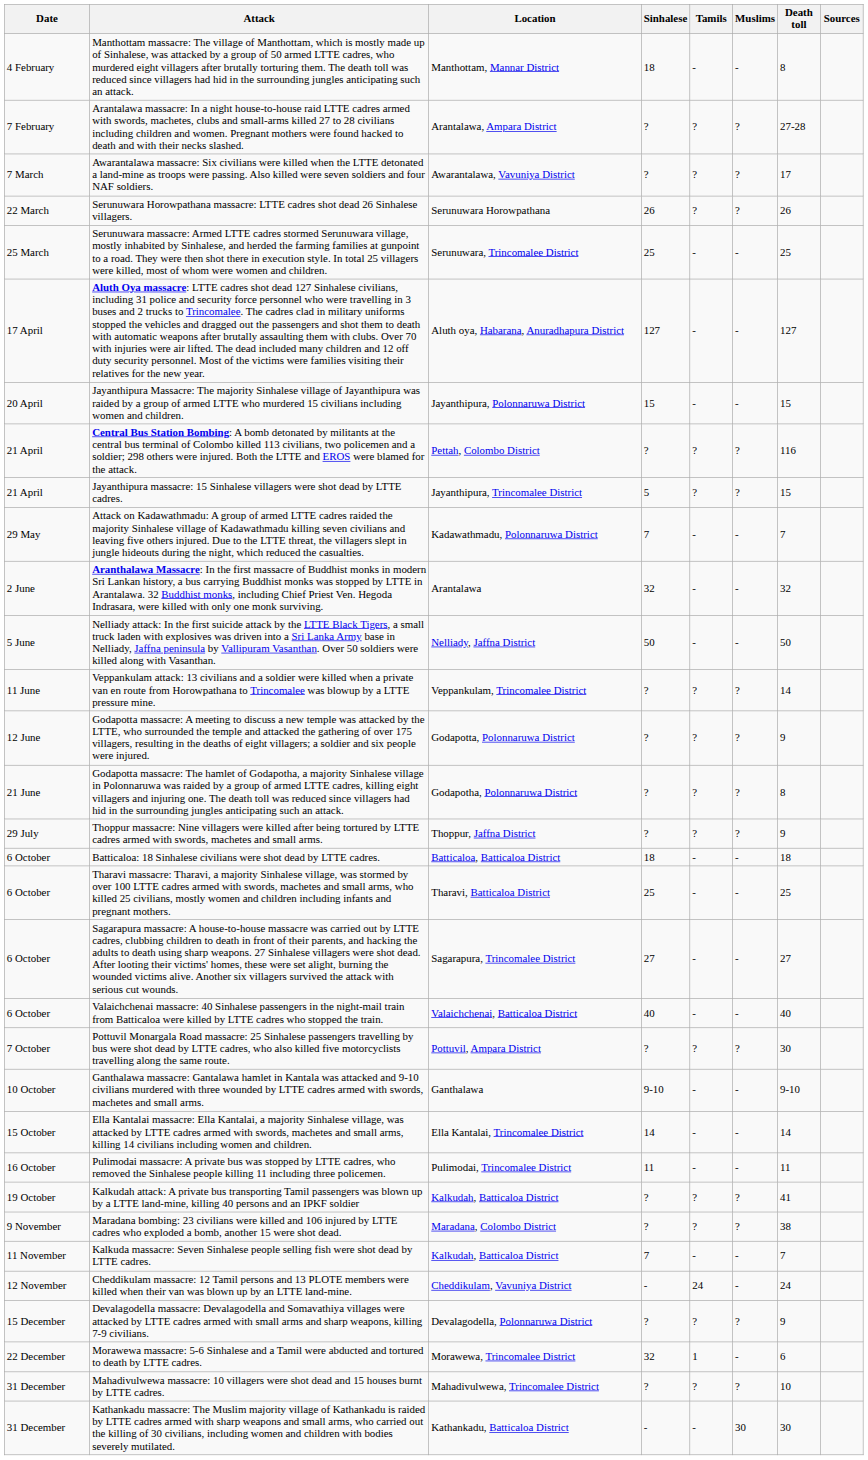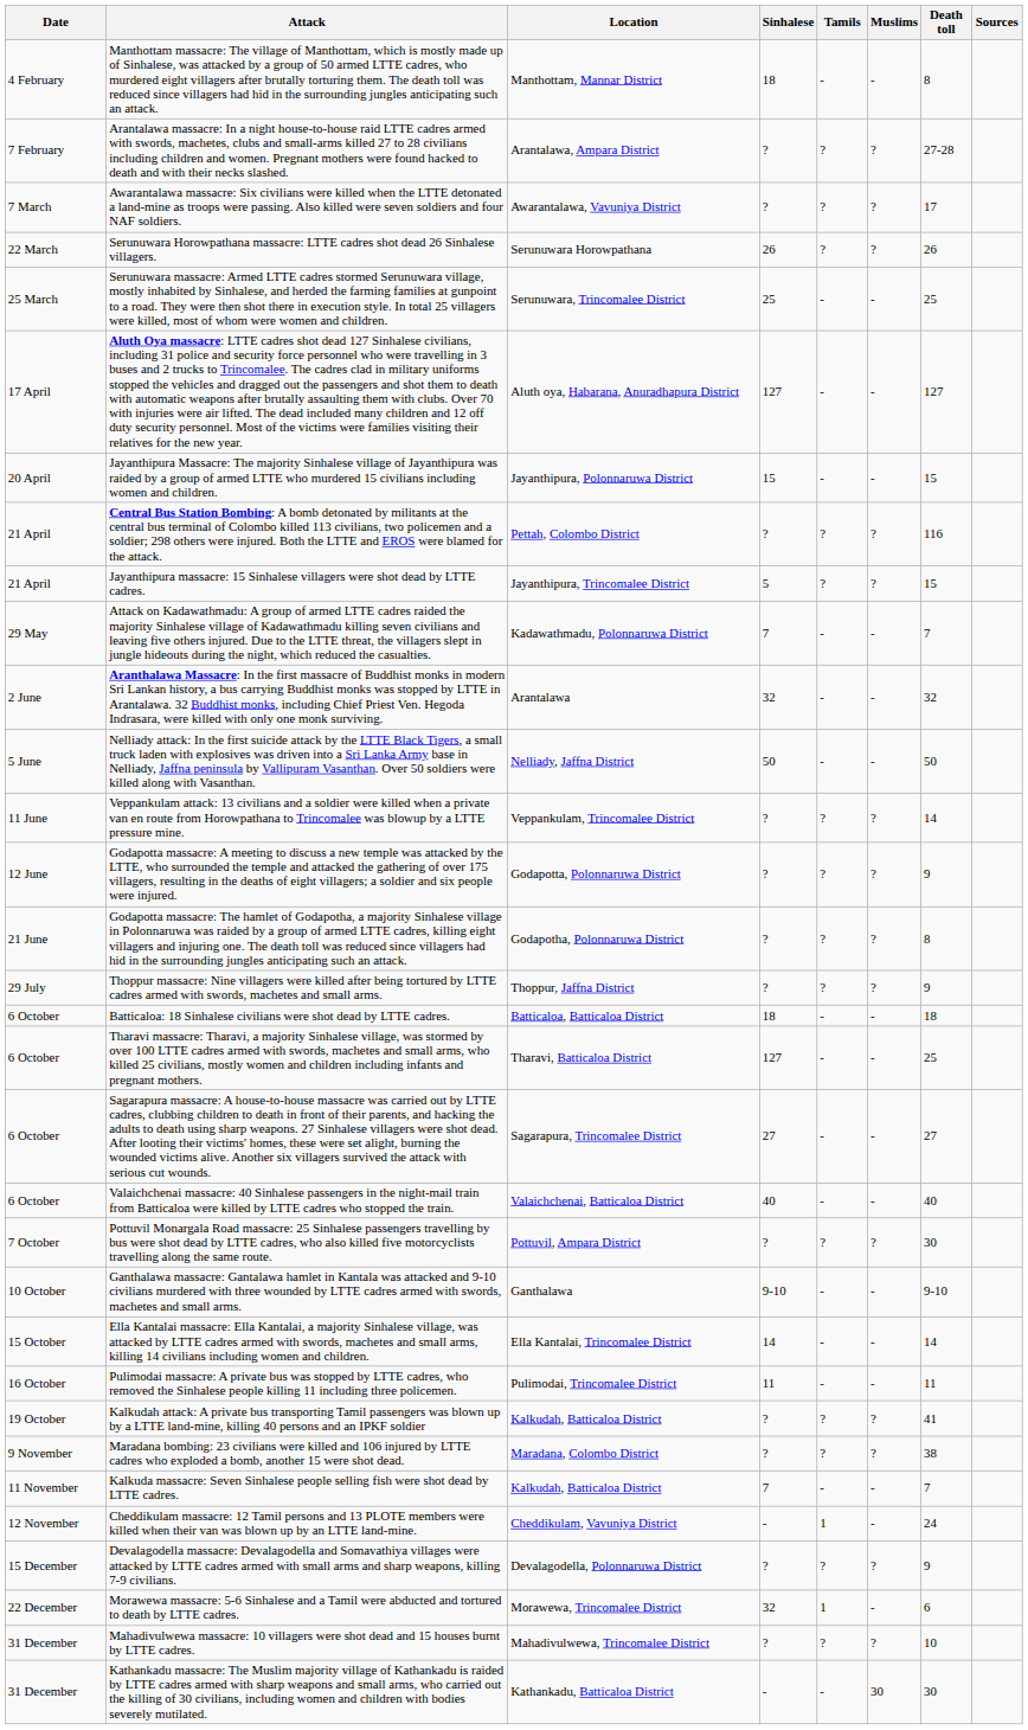row 19 | Sinhalese: 25 -> 127
row 29 | Tamils: 24 -> 1
